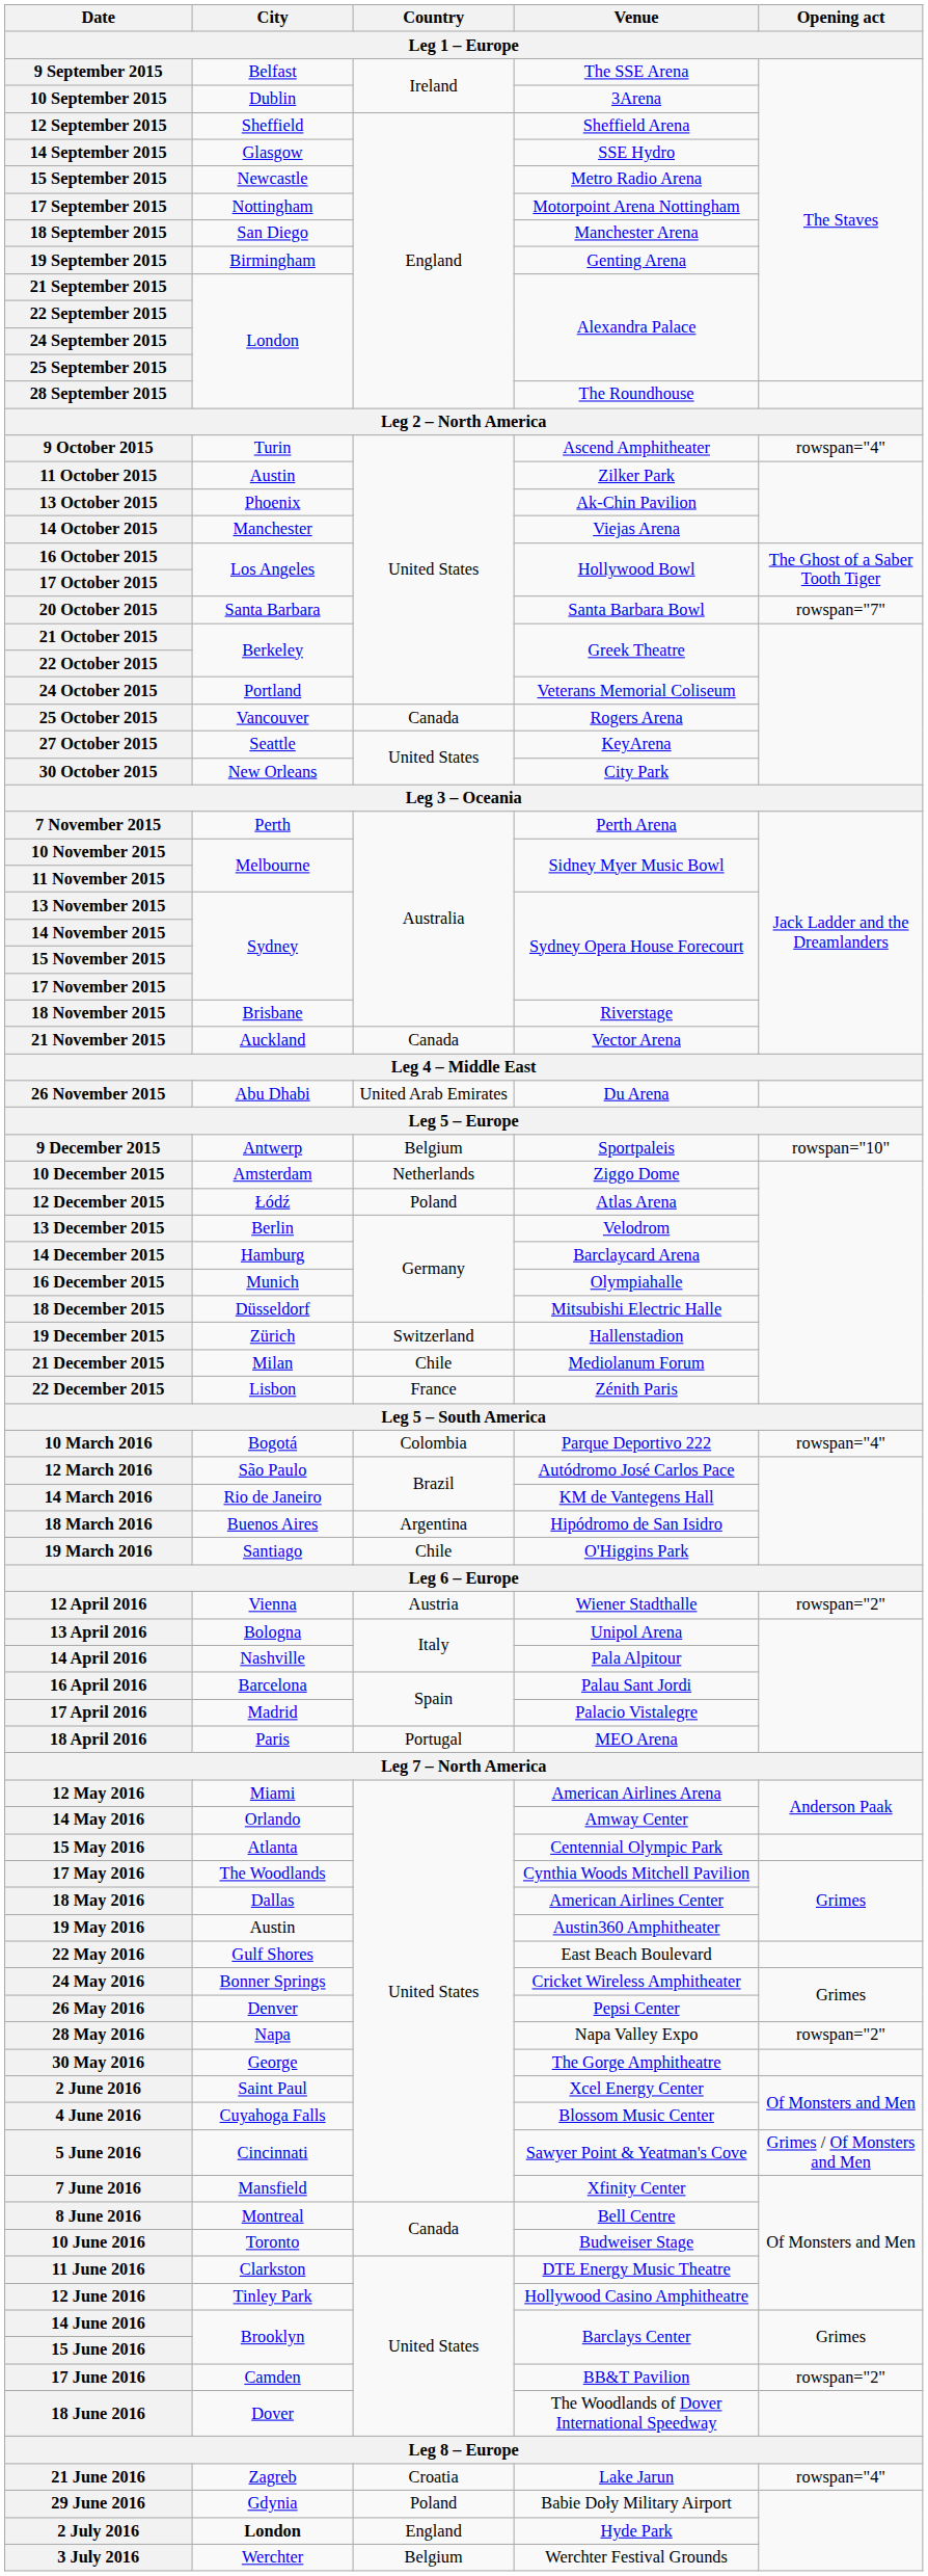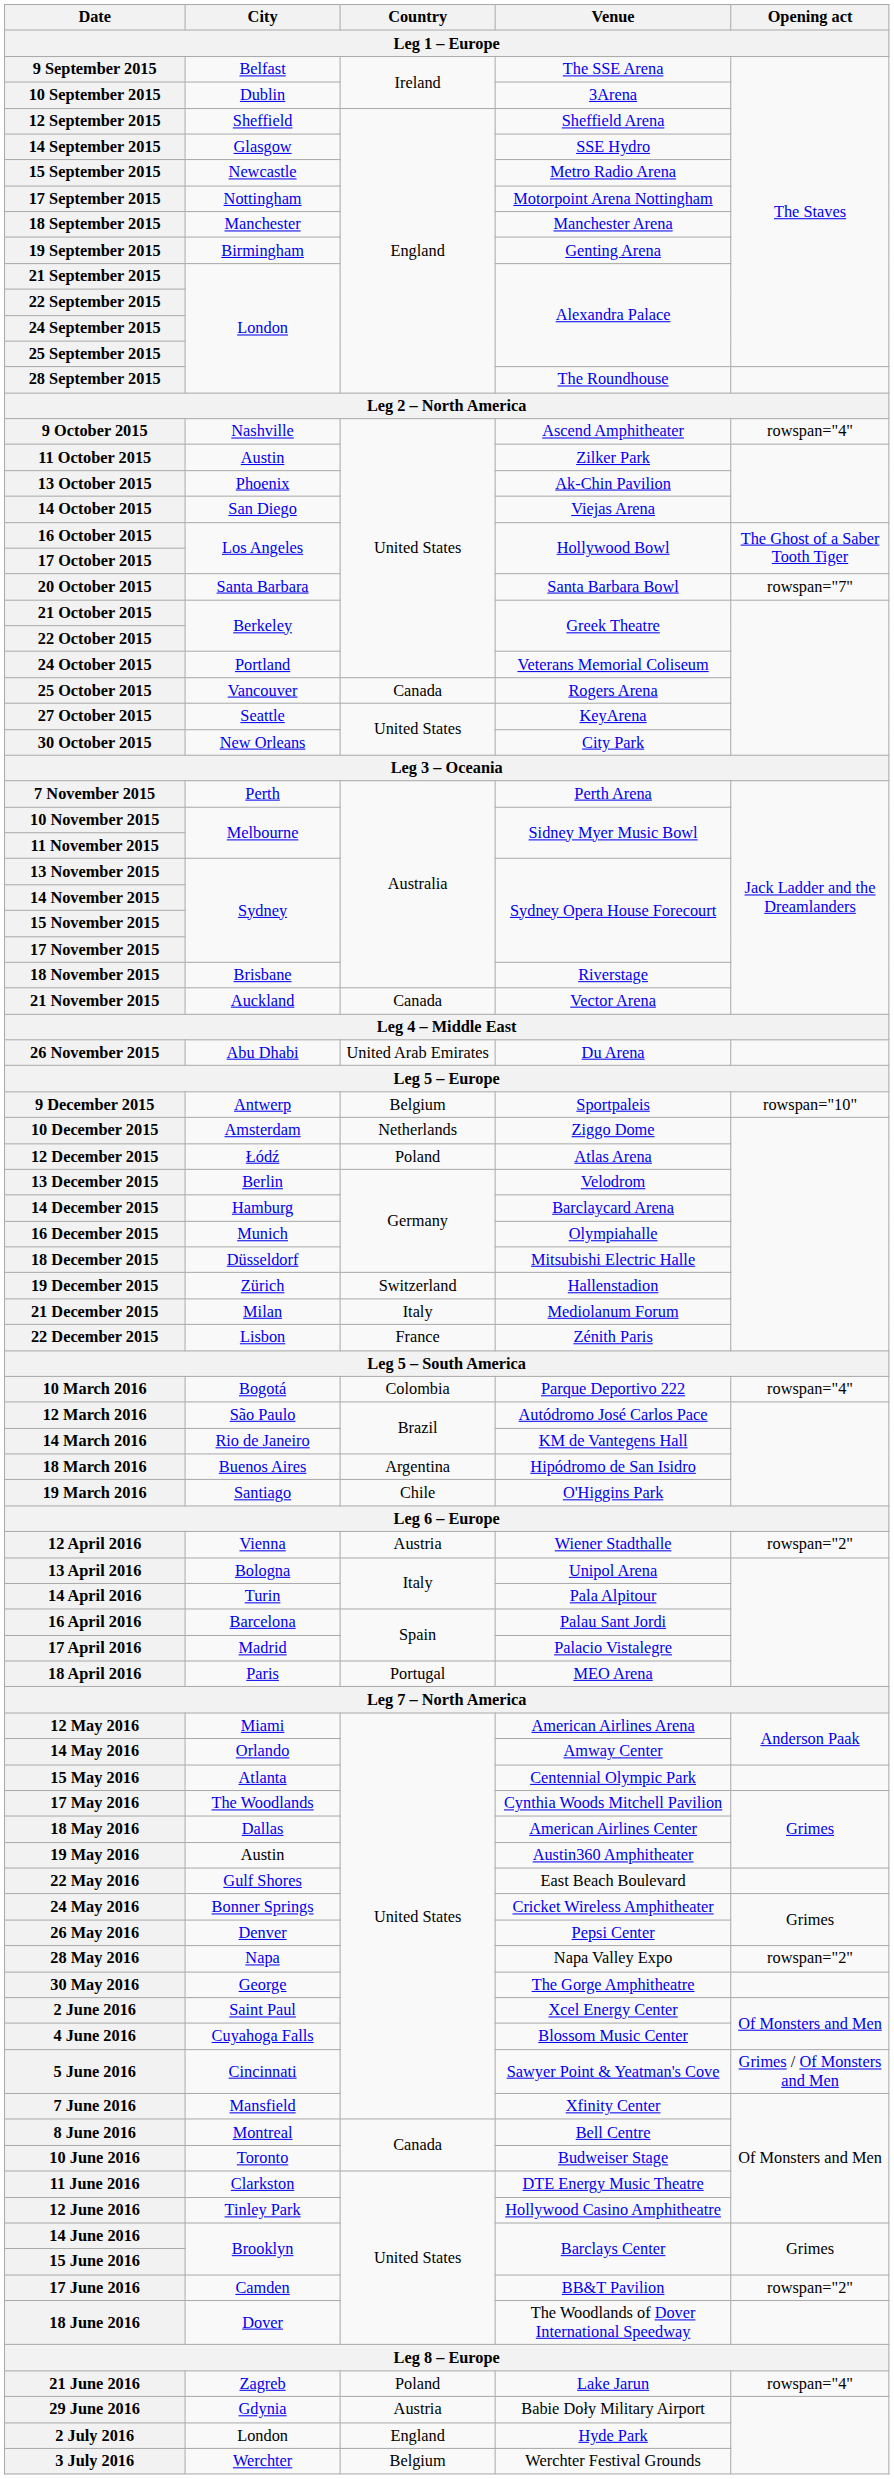18 September 2015 | City / Leg 1 – Europe: San Diego -> Manchester
9 October 2015 | City / Leg 1 – Europe: Turin -> Nashville
14 October 2015 | City / Leg 1 – Europe: Manchester -> San Diego
21 December 2015 | Country / Leg 1 – Europe: Chile -> Italy
14 April 2016 | City / Leg 1 – Europe: Nashville -> Turin
21 June 2016 | Country / Leg 1 – Europe: Croatia -> Poland
29 June 2016 | Country / Leg 1 – Europe: Poland -> Austria
2 July 2016 | City / Leg 1 – Europe: bold -> normal
